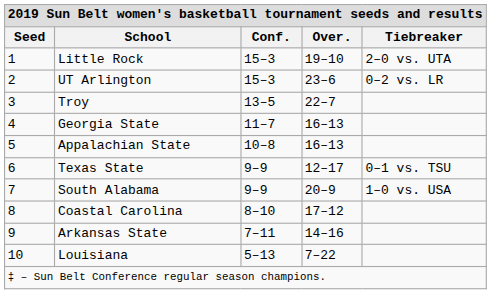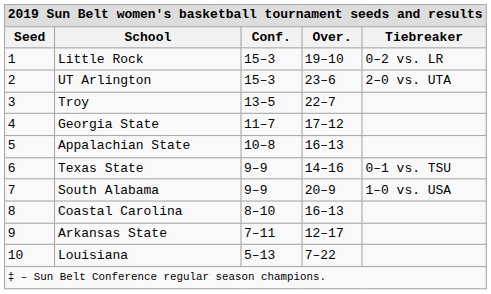Little Rock | Tiebreaker: 2–0 vs. UTA -> 0–2 vs. LR
UT Arlington | Tiebreaker: 0–2 vs. LR -> 2–0 vs. UTA
Georgia State | Over.: 16–13 -> 17–12
Texas State | Over.: 12–17 -> 14–16
Coastal Carolina | Over.: 17–12 -> 16–13
Arkansas State | Over.: 14–16 -> 12–17
